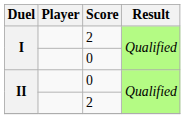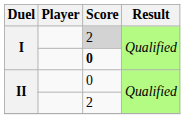I / 2 | Score: no background -> lightgrey background
I / 0 | Score: normal -> bold
